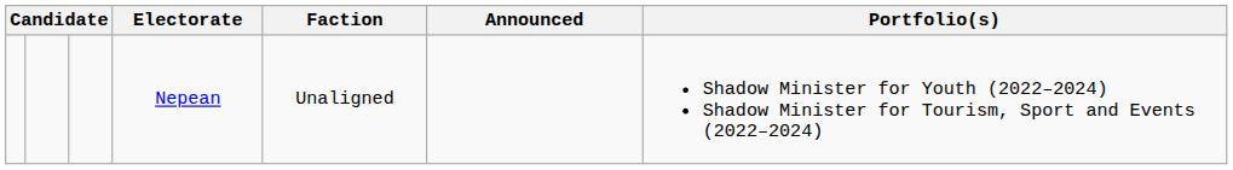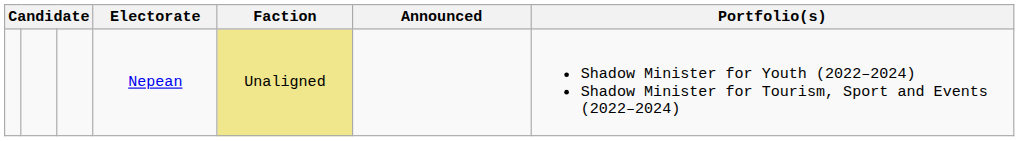Nepean | Faction: no background -> khaki background
